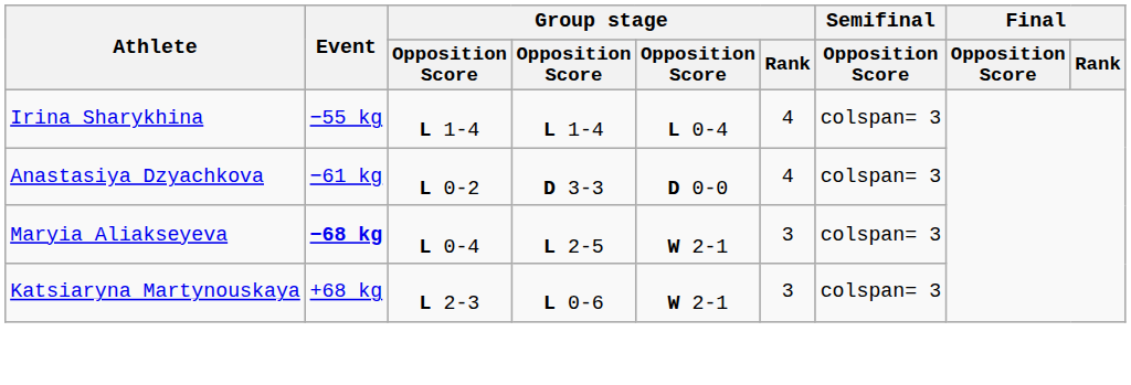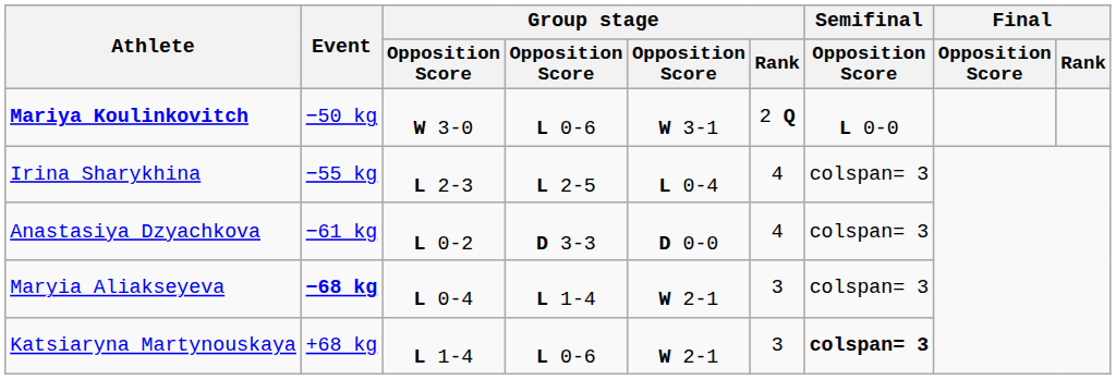+ row: Mariya Koulinkovitch | −50 kg | W 3-0 | L 0-6 | W 3-1 | 2 Q | L 0-0
Irina Sharykhina | column 3: L 1-4 -> L 2-3
Irina Sharykhina | column 4: L 1-4 -> L 2-5
Maryia Aliakseyeva | column 4: L 2-5 -> L 1-4
Katsiaryna Martynouskaya | column 3: L 2-3 -> L 1-4
Katsiaryna Martynouskaya | Semifinal / Opposition Score: normal -> bold
